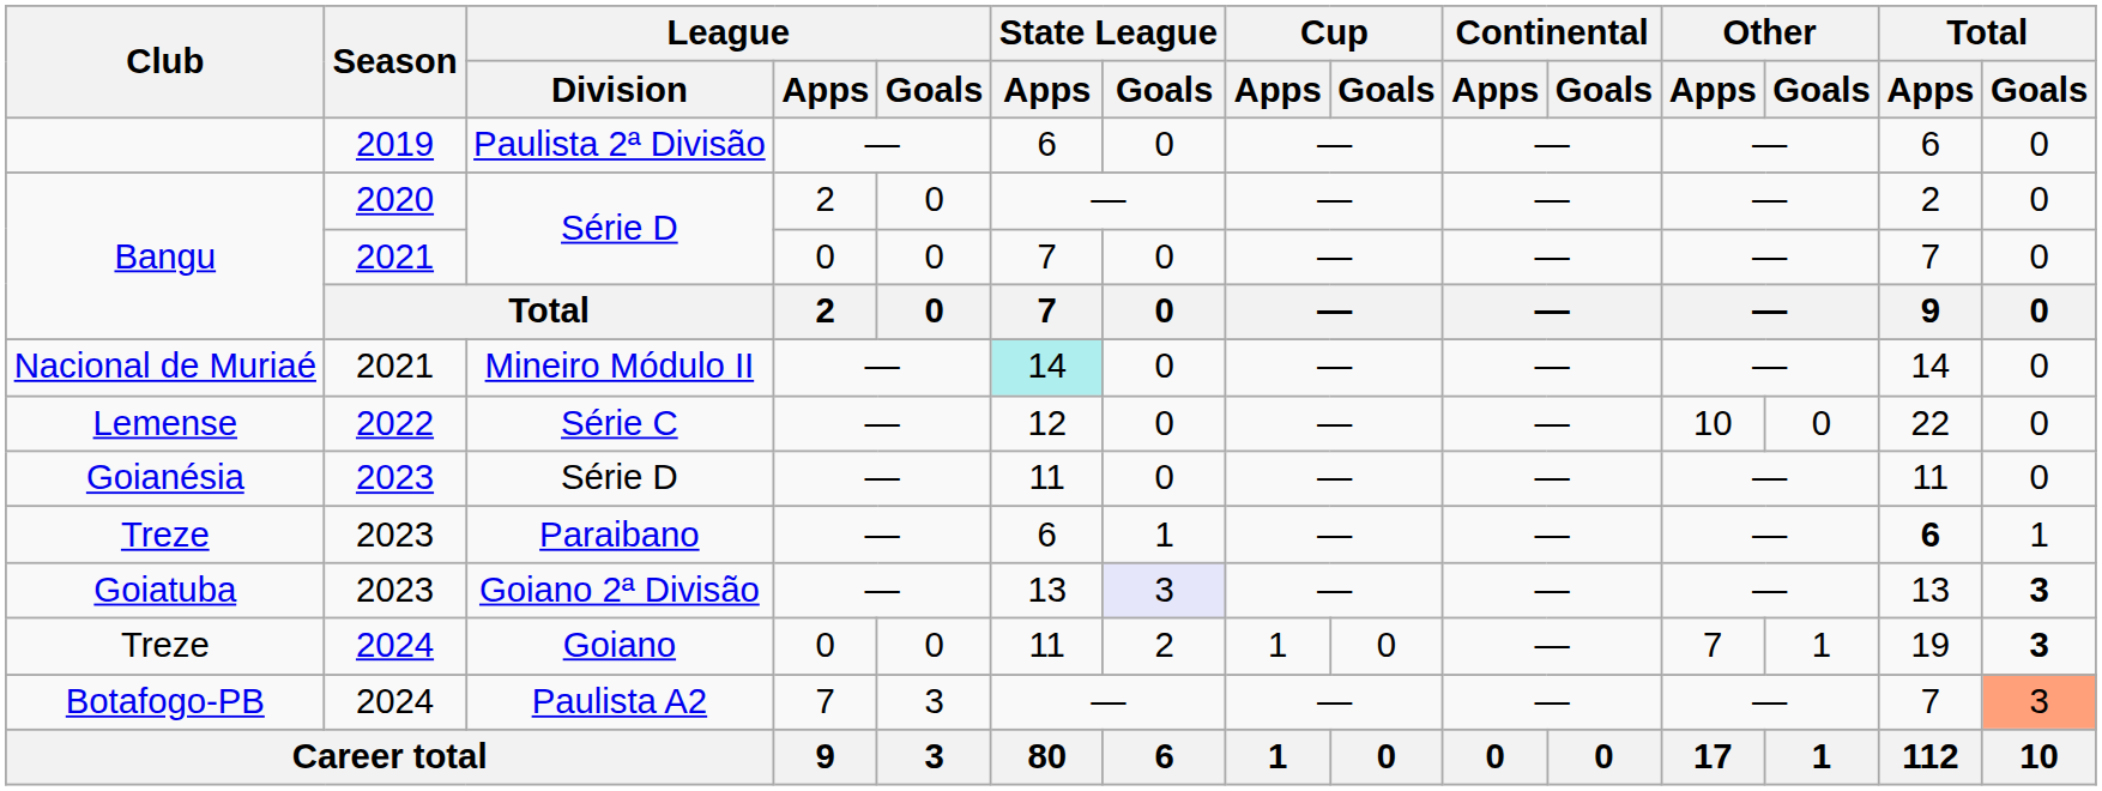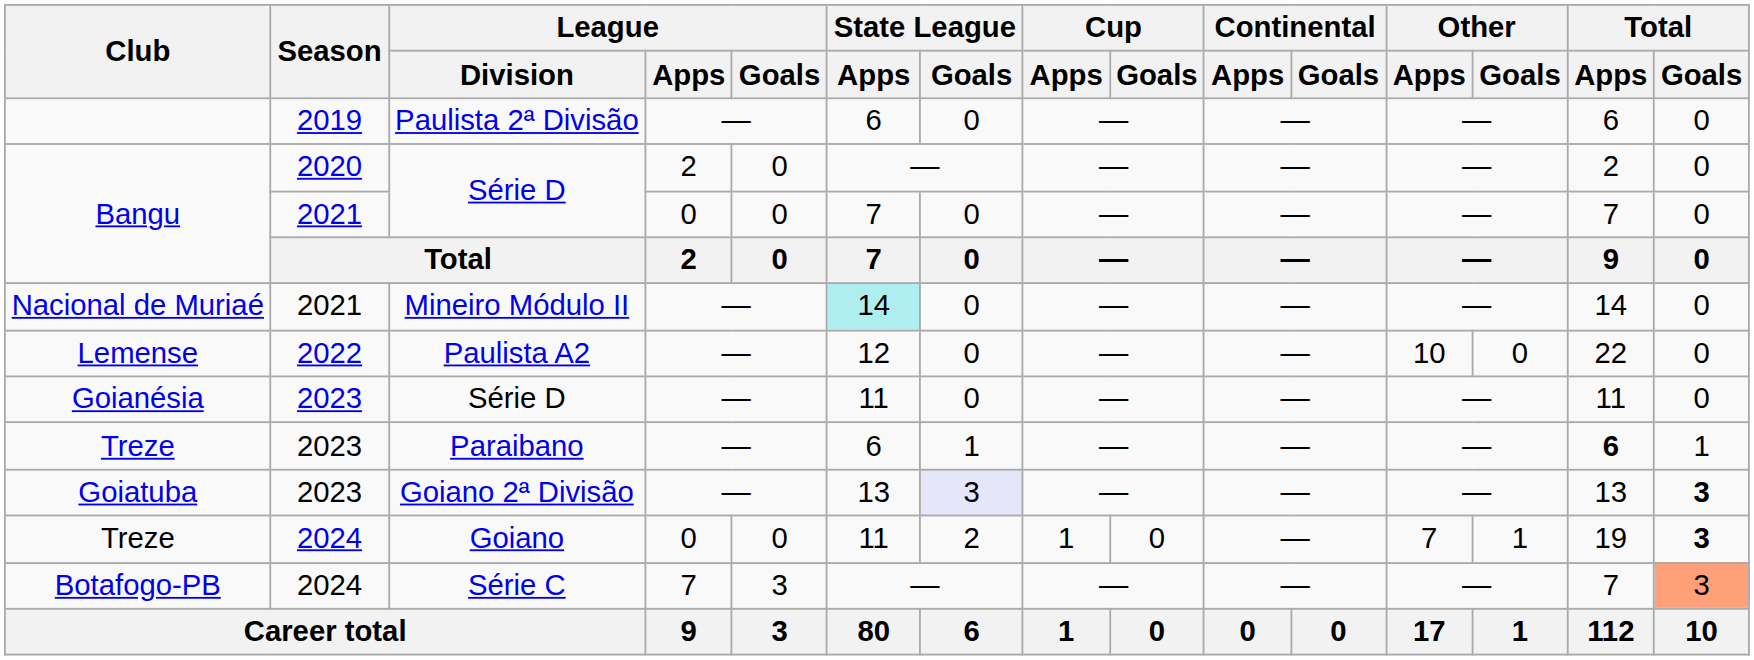Lemense | League / Division: Série C -> Paulista A2
Botafogo-PB | League / Division: Paulista A2 -> Série C
